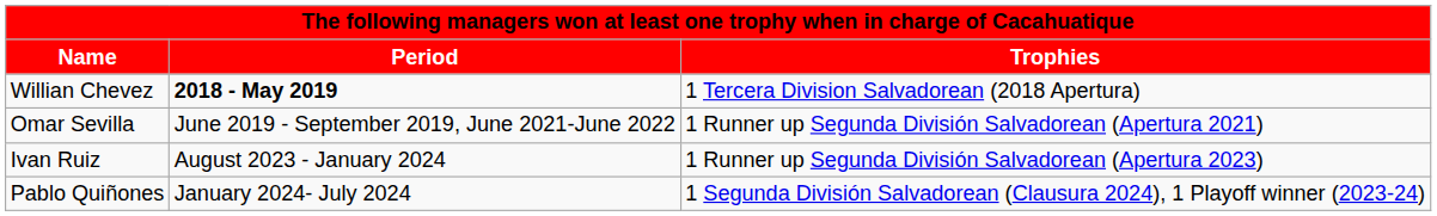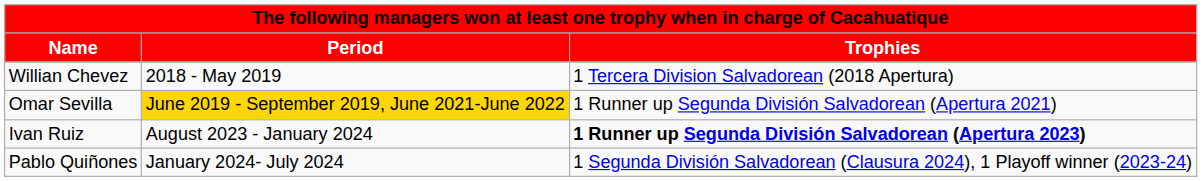Willian Chevez | Period: bold -> normal
Omar Sevilla | Period: no background -> gold background
Ivan Ruiz | Trophies: normal -> bold
